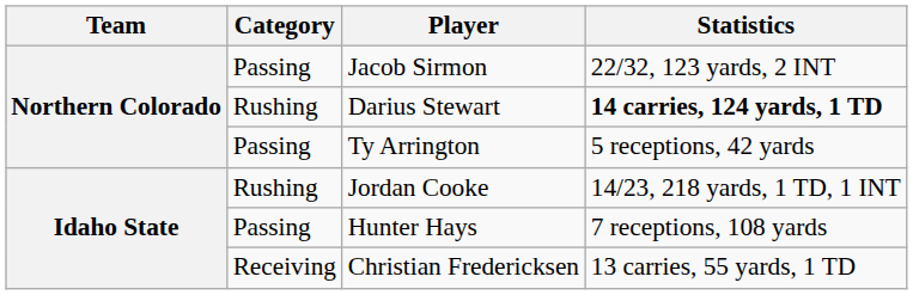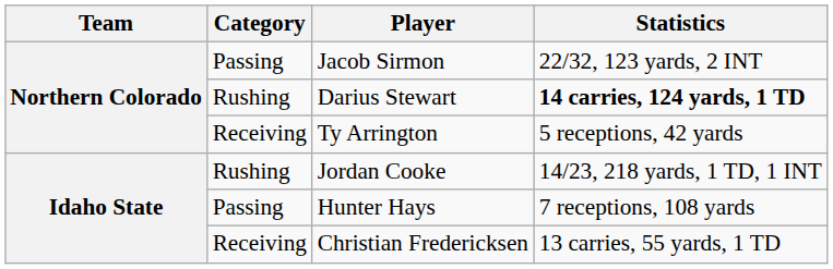Ty Arrington | Category: Passing -> Receiving
